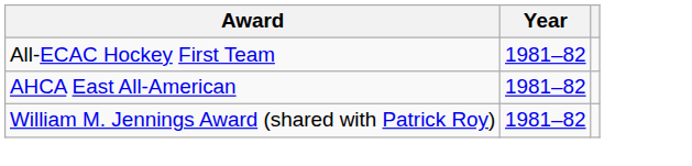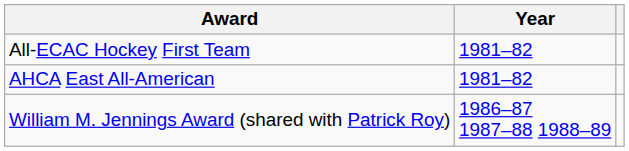William M. Jennings Award (shared with Patrick Roy) | Year: 1981–82 -> 1986–87 1987–88 1988–89
